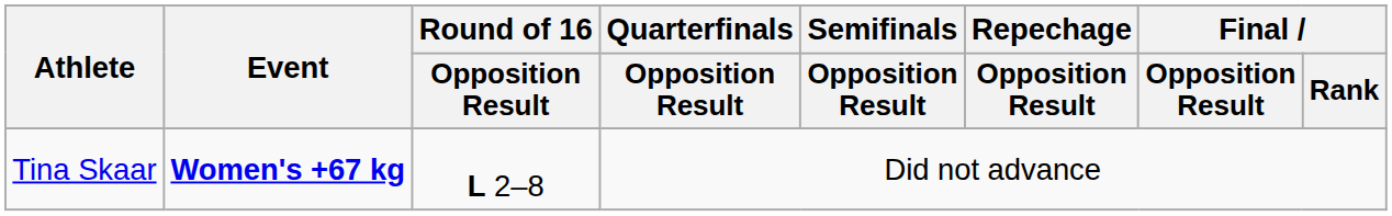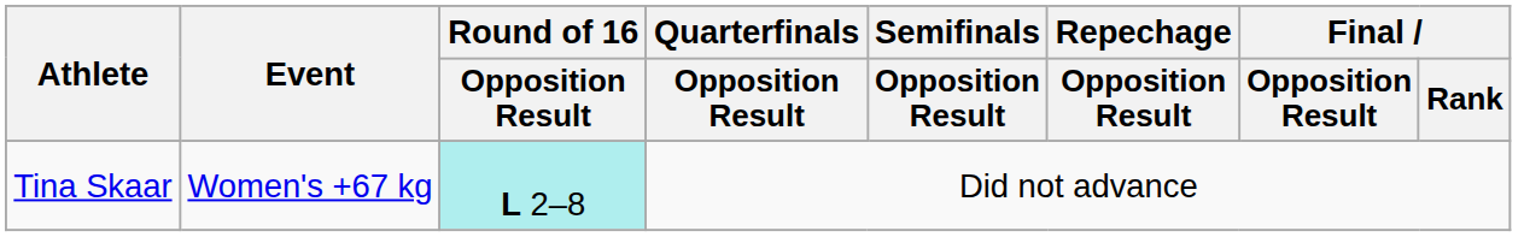Tina Skaar | Event: bold -> normal
Tina Skaar | Round of 16 / Opposition Result: no background -> paleturquoise background
